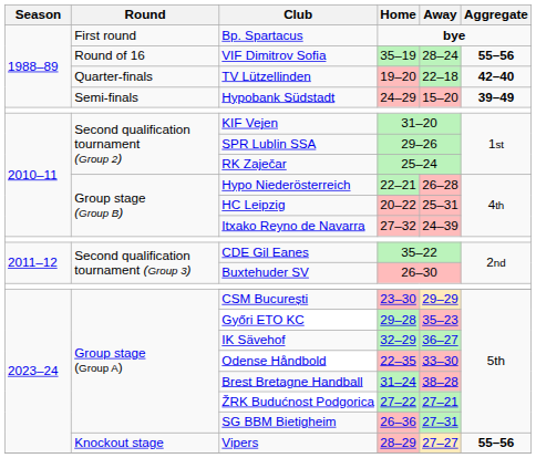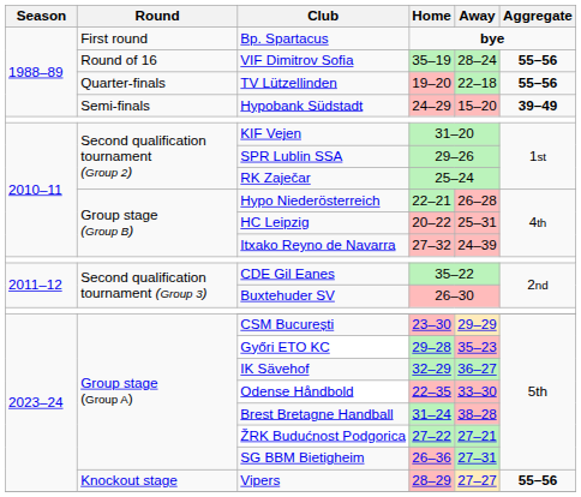TV Lützellinden | Aggregate: 42–40 -> 55–56
